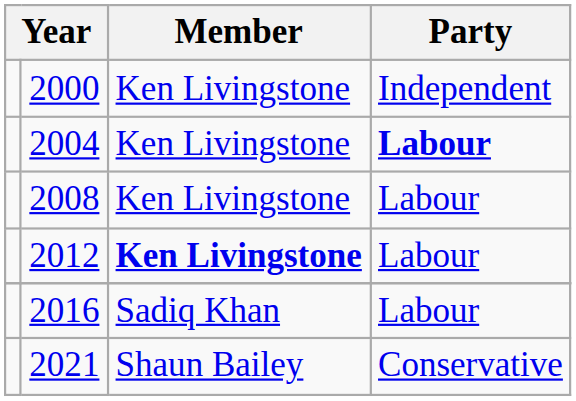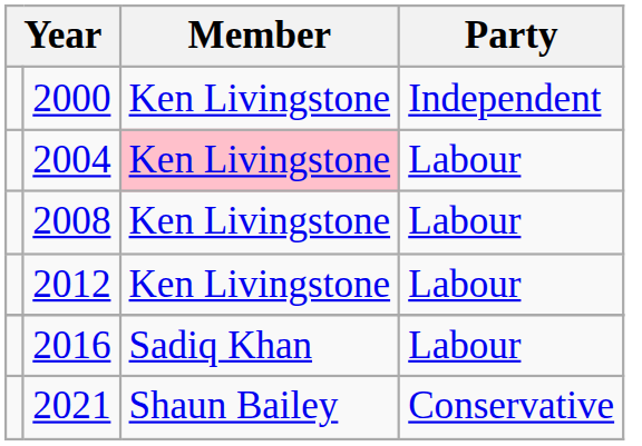2004 | Member: no background -> pink background
2004 | Party: bold -> normal
2012 | Member: bold -> normal
